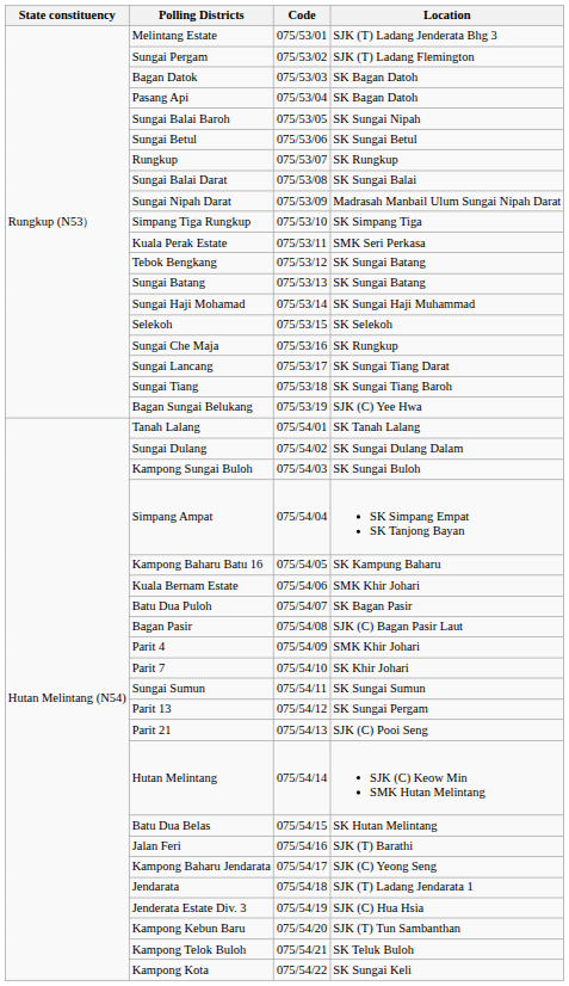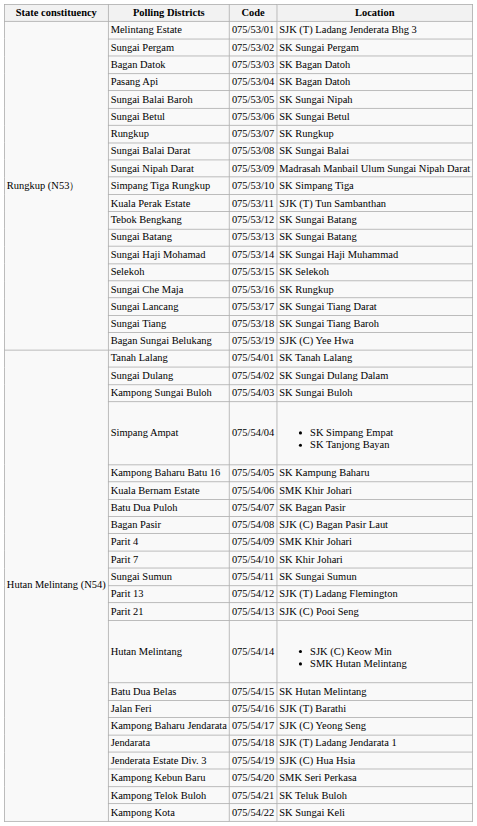Sungai Pergam | Location: SJK (T) Ladang Flemington -> SK Sungai Pergam
Kuala Perak Estate | Location: SMK Seri Perkasa -> SJK (T) Tun Sambanthan
Parit 13 | Location: SK Sungai Pergam -> SJK (T) Ladang Flemington
Kampong Kebun Baru | Location: SJK (T) Tun Sambanthan -> SMK Seri Perkasa
